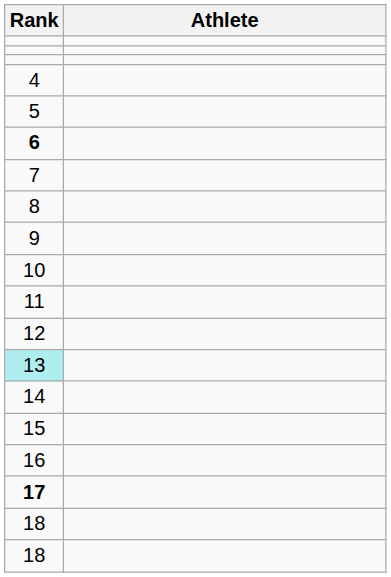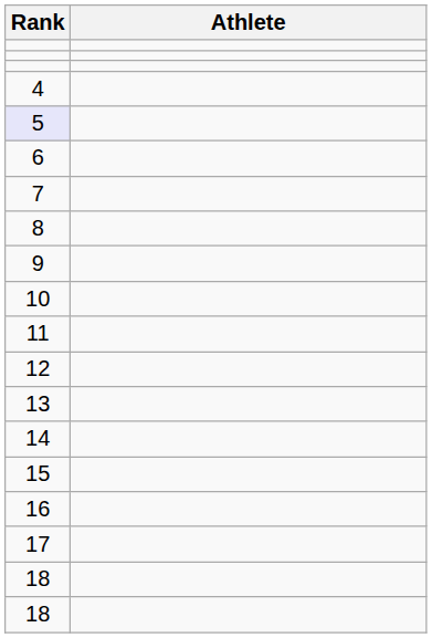row 6 | Rank: no background -> lavender background
row 7 | Rank: bold -> normal
row 14 | Rank: paleturquoise background -> no background
row 18 | Rank: bold -> normal
